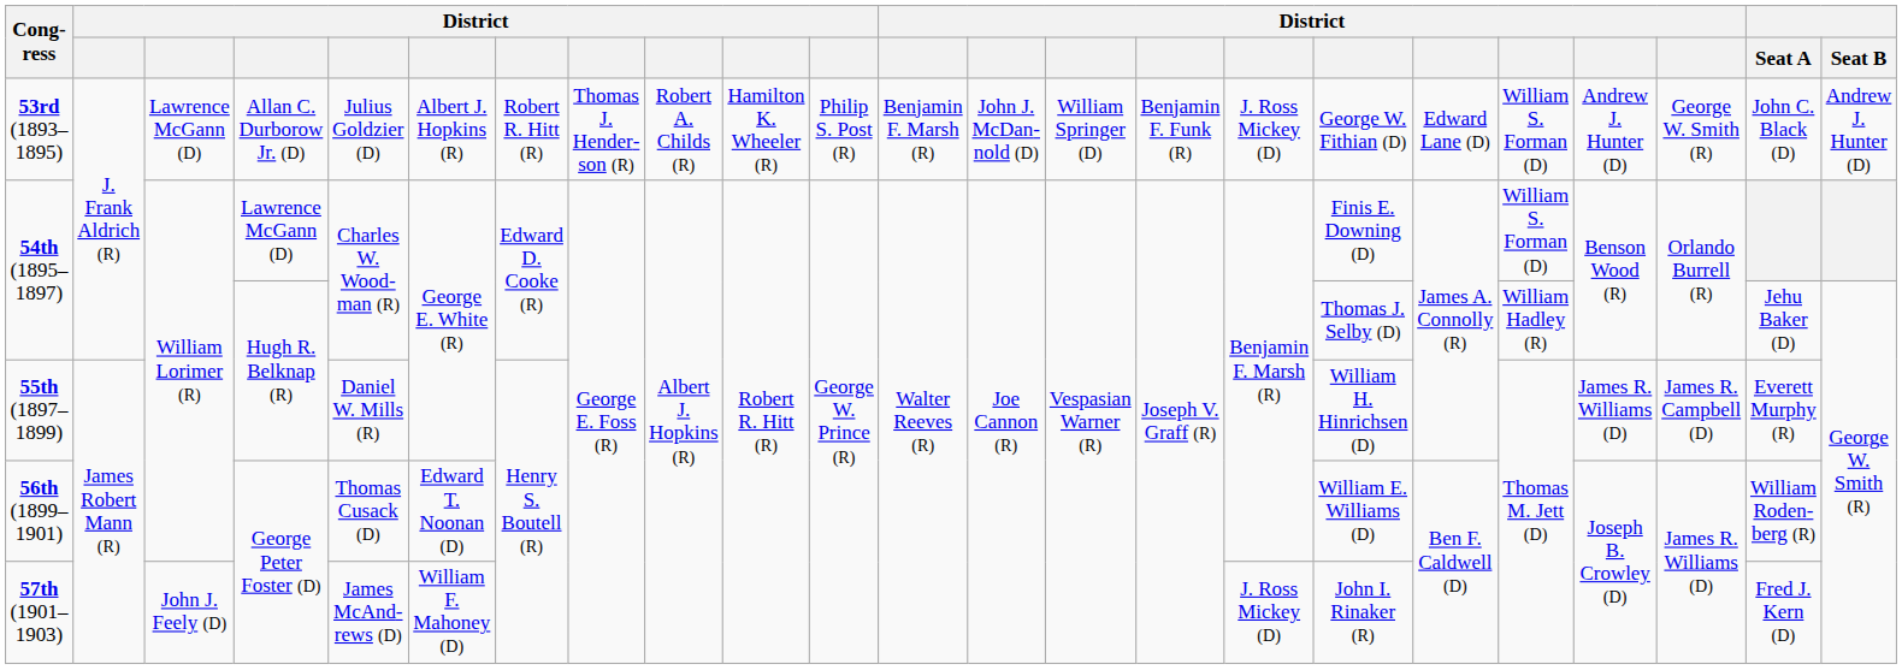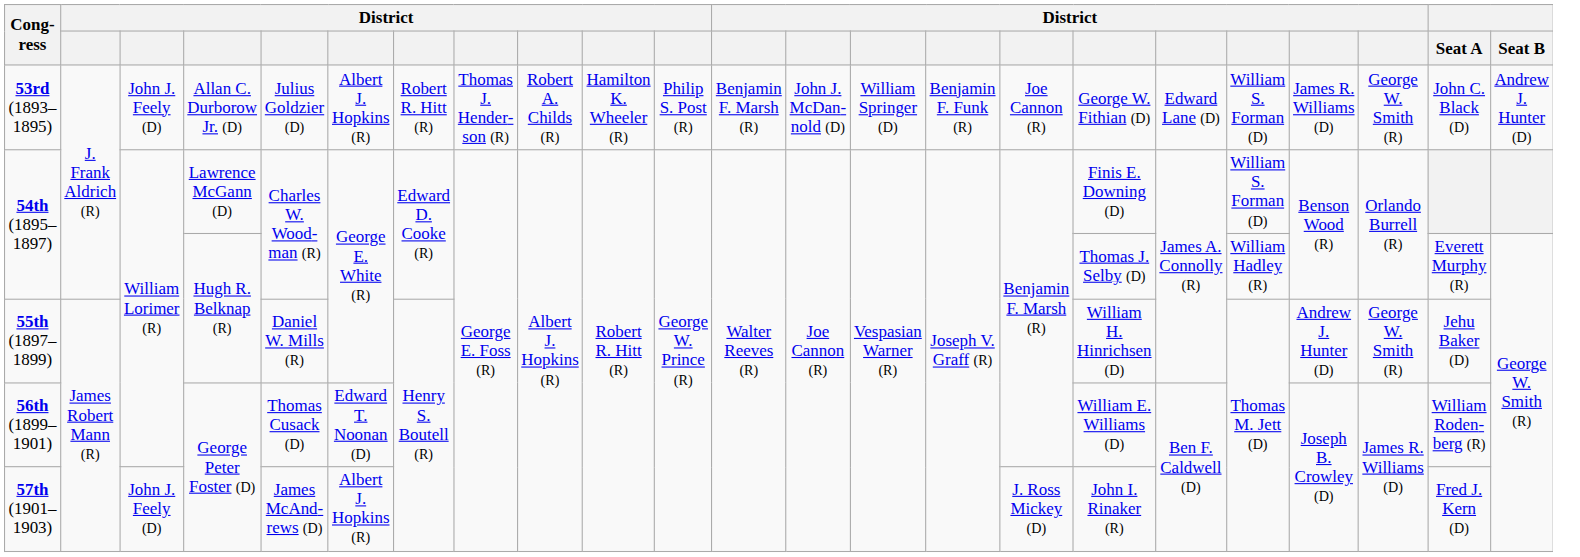53rd (1893–1895) | column 3: Lawrence McGann (D) -> John J. Feely (D)
53rd (1893–1895) | column 16: J. Ross Mickey (D) -> Joe Cannon (R)
53rd (1893–1895) | column 20: Andrew J. Hunter (D) -> James R. Williams (D)
54th (1895–1897) / Hugh R. Belknap (R) | Seat A: Jehu Baker (D) -> Everett Murphy (R)
55th (1897–1899) | column 20: James R. Williams (D) -> Andrew J. Hunter (D)
55th (1897–1899) | column 21: James R. Campbell (D) -> George W. Smith (R)
55th (1897–1899) | Seat A: Everett Murphy (R) -> Jehu Baker (D)
57th (1901–1903) | column 6: William F. Mahoney (D) -> Albert J. Hopkins (R)
